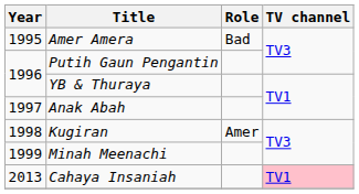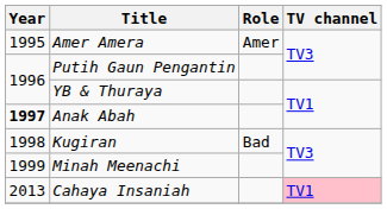Amer Amera | Role: Bad -> Amer
Anak Abah | Year: normal -> bold
Kugiran | Role: Amer -> Bad
